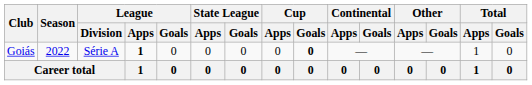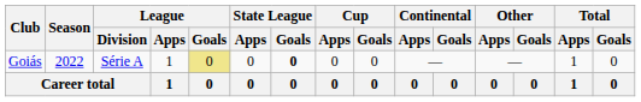Goiás | League / Apps: bold -> normal
Goiás | League / Goals: no background -> khaki background
Goiás | State League / Goals: normal -> bold
Goiás | Cup / Goals: bold -> normal
